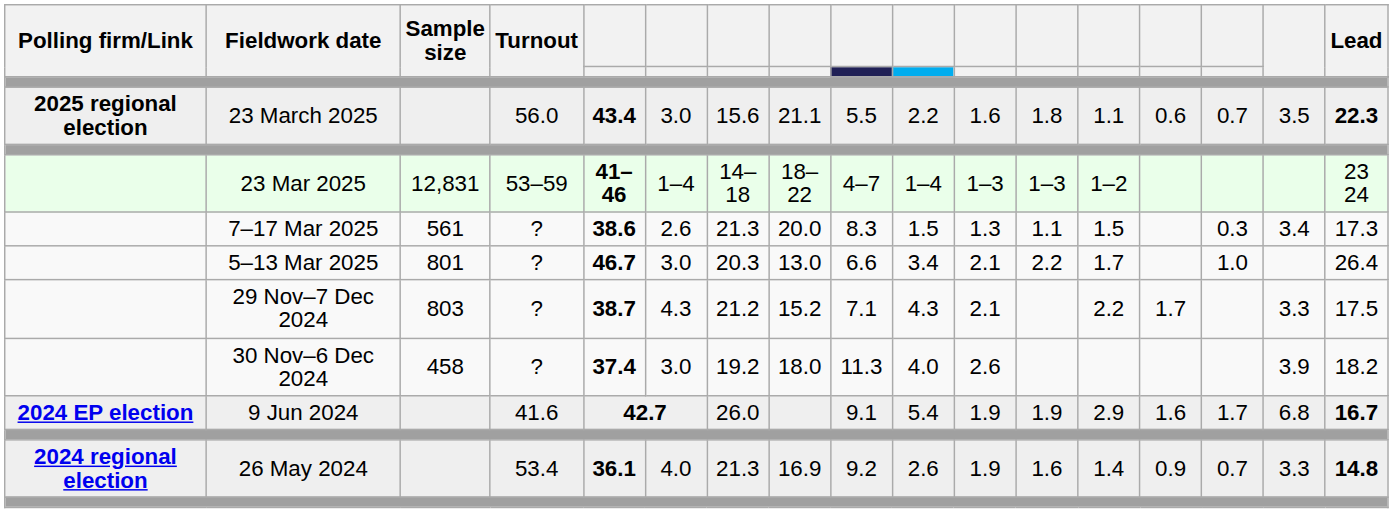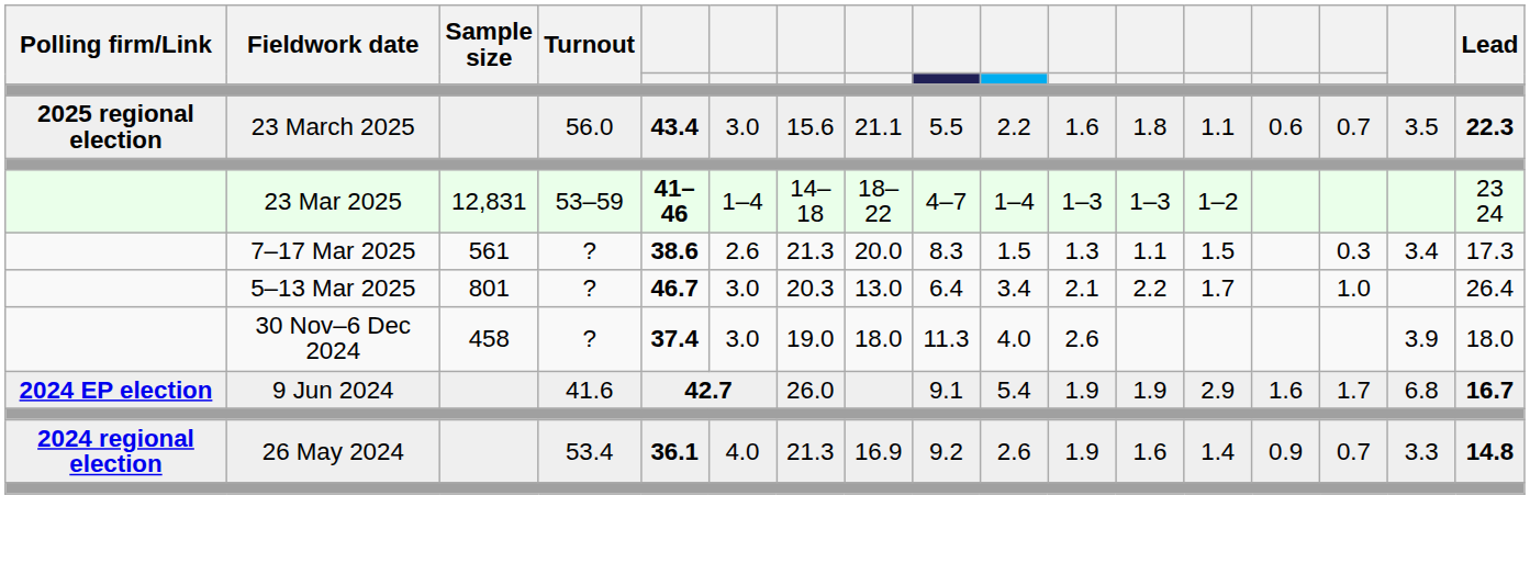5–13 Mar 2025 | column 9: 6.6 -> 6.4
- row: 29 Nov–7 Dec 2024 | 803 | ? | 38.7 | 4.3 | 21.2 | 15.2 | 7.1 | 4.3 | 2.1 | 2.2 | 1.7 | 3.3 | 17.5
30 Nov–6 Dec 2024 | column 7: 19.2 -> 19.0
30 Nov–6 Dec 2024 | Lead: 18.2 -> 18.0
